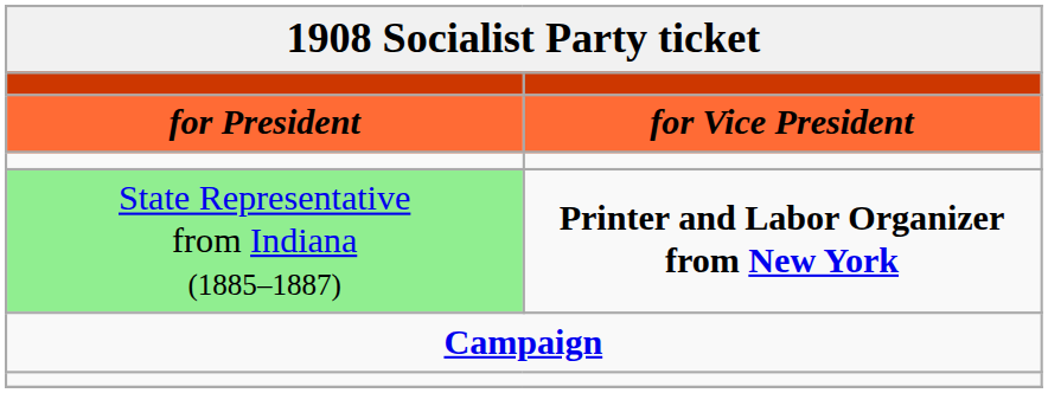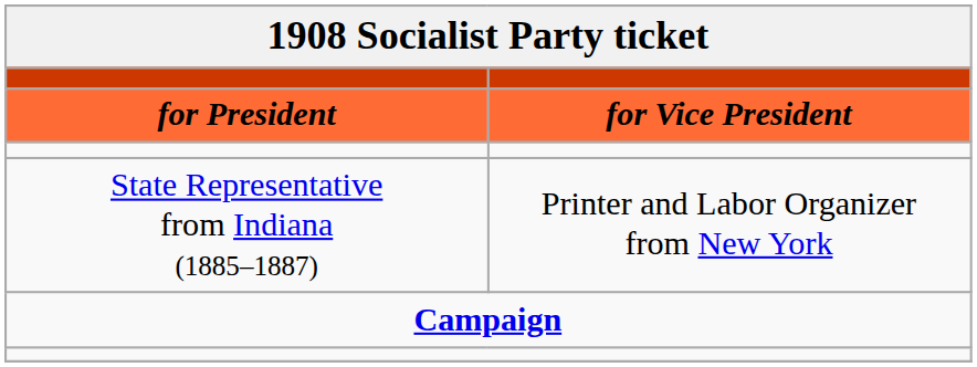State Representative from Indiana (1885–1887) | column 1: lightgreen background -> no background
State Representative from Indiana (1885–1887) | column 2: bold -> normal
